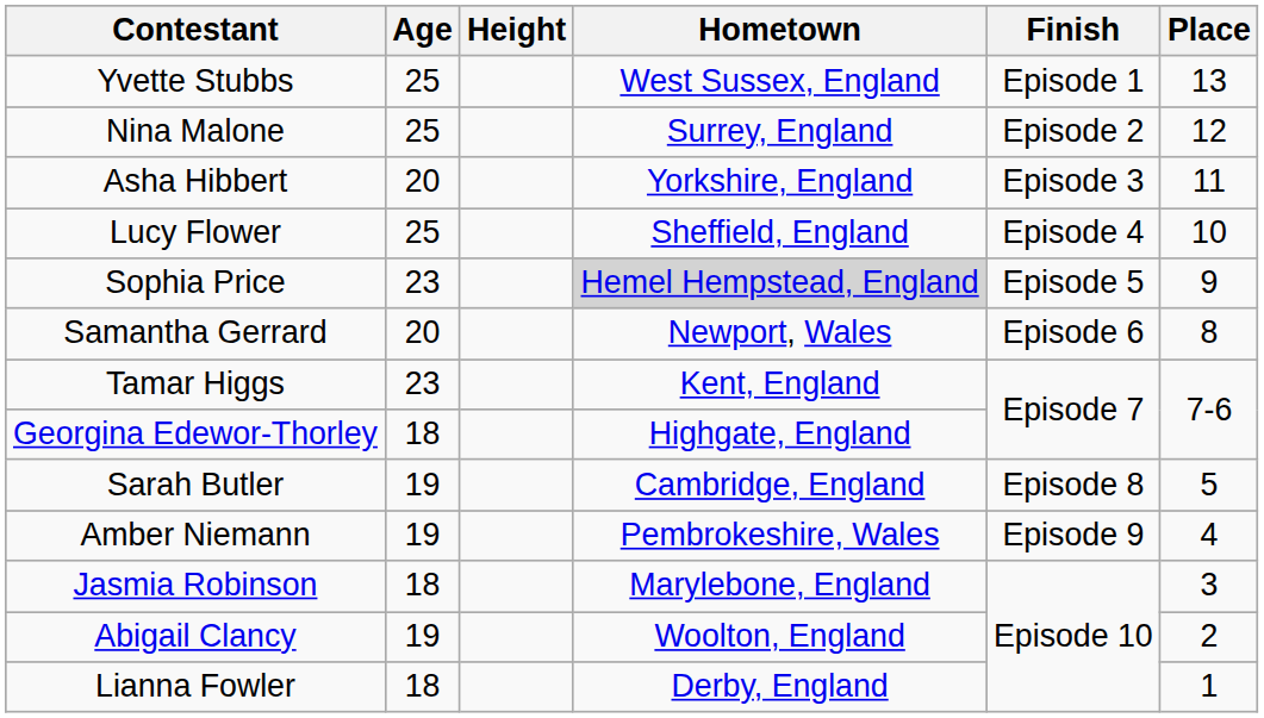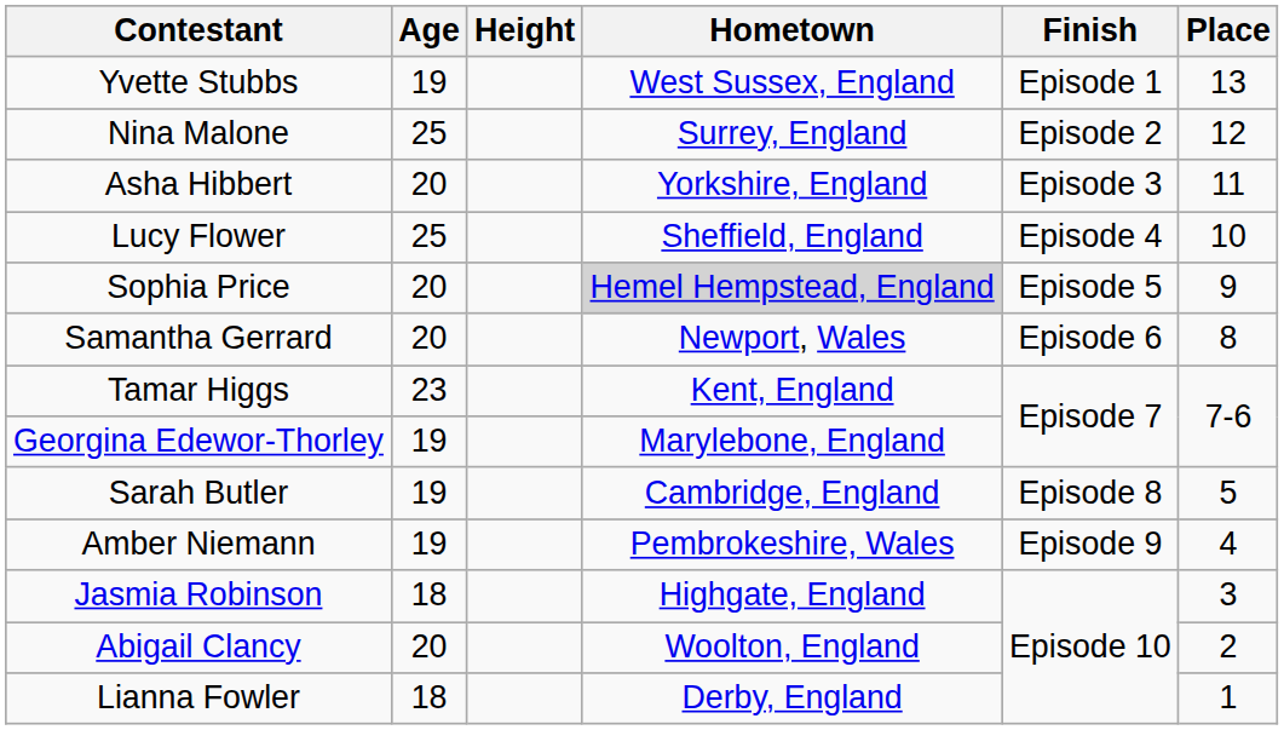Yvette Stubbs | Age: 25 -> 19
Sophia Price | Age: 23 -> 20
Georgina Edewor-Thorley | Age: 18 -> 19
Georgina Edewor-Thorley | Hometown: Highgate, England -> Marylebone, England
Jasmia Robinson | Hometown: Marylebone, England -> Highgate, England
Abigail Clancy | Age: 19 -> 20
